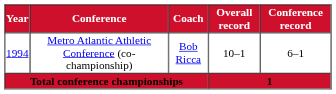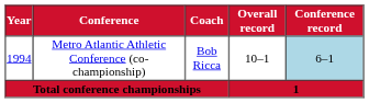1994 | Conference record: no background -> lightblue background
